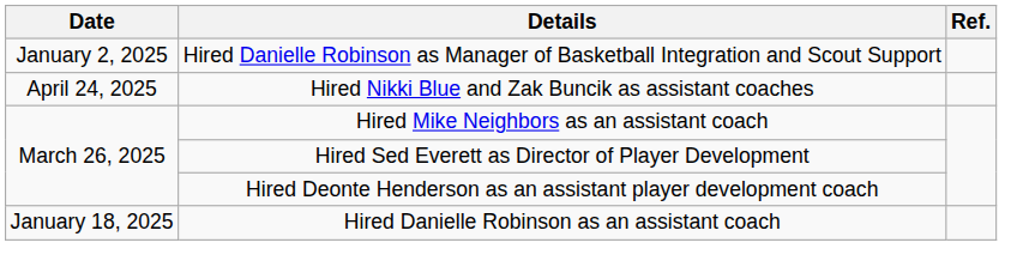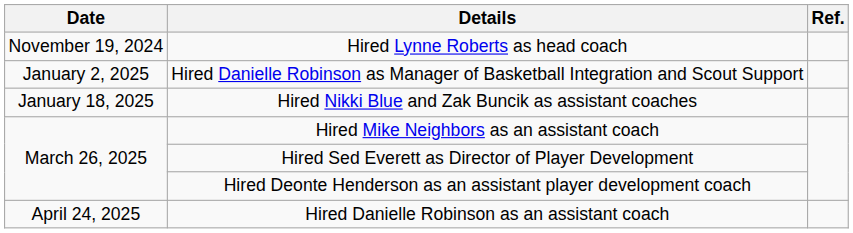+ row: November 19, 2024 | Hired Lynne Roberts as head coach
Hired Nikki Blue and Zak Buncik as assistant coaches | Date: April 24, 2025 -> January 18, 2025
Hired Danielle Robinson as an assistant coach | Date: January 18, 2025 -> April 24, 2025
